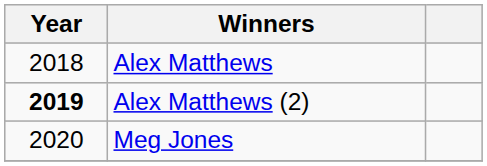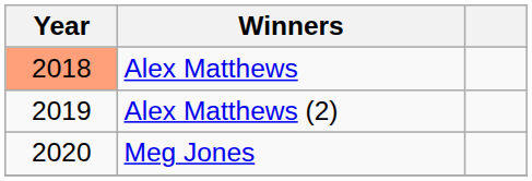Alex Matthews | Year: no background -> lightsalmon background
Alex Matthews (2) | Year: bold -> normal
